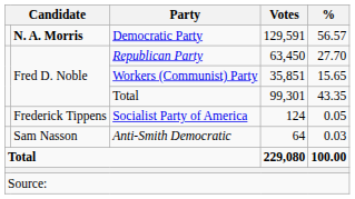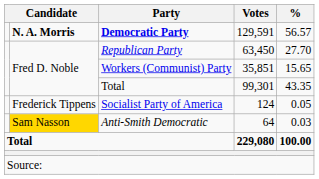129,591 | Party: normal -> bold
64 | column 2: no background -> gold background
